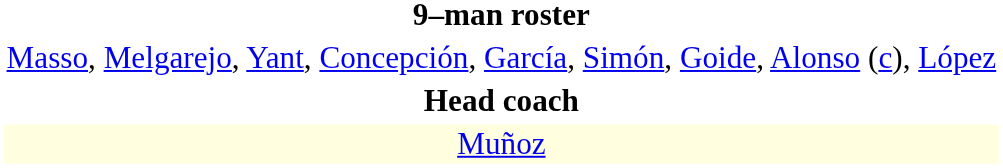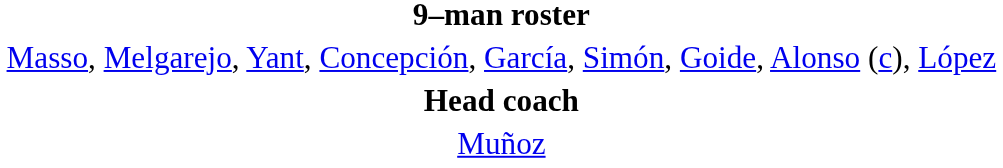row 4 | column 1: lightyellow background -> no background
